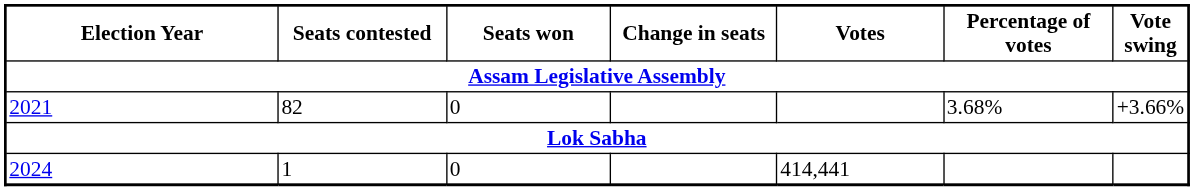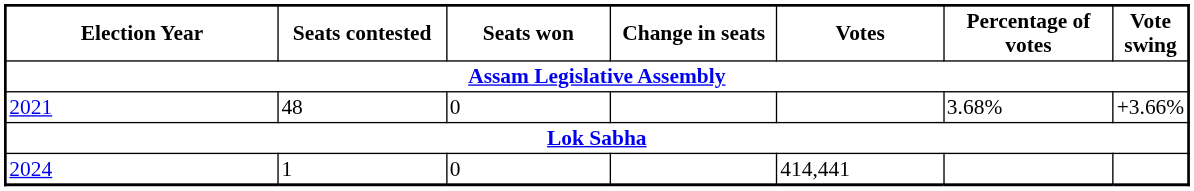2021 | Seats contested: 82 -> 48
